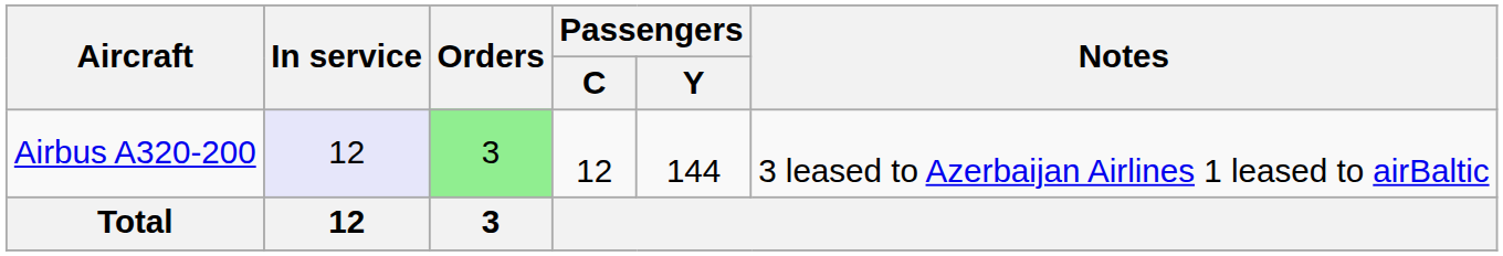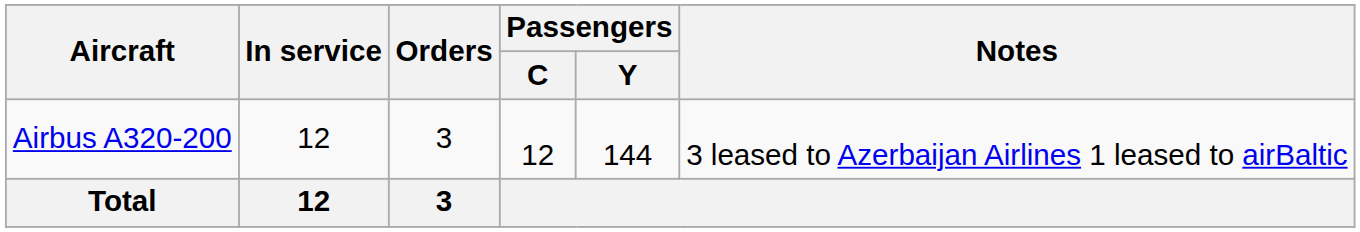Airbus A320-200 | In service: lavender background -> no background
Airbus A320-200 | Orders: lightgreen background -> no background
